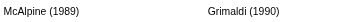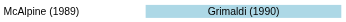McAlpine (1989) | column 2: no background -> lightblue background
